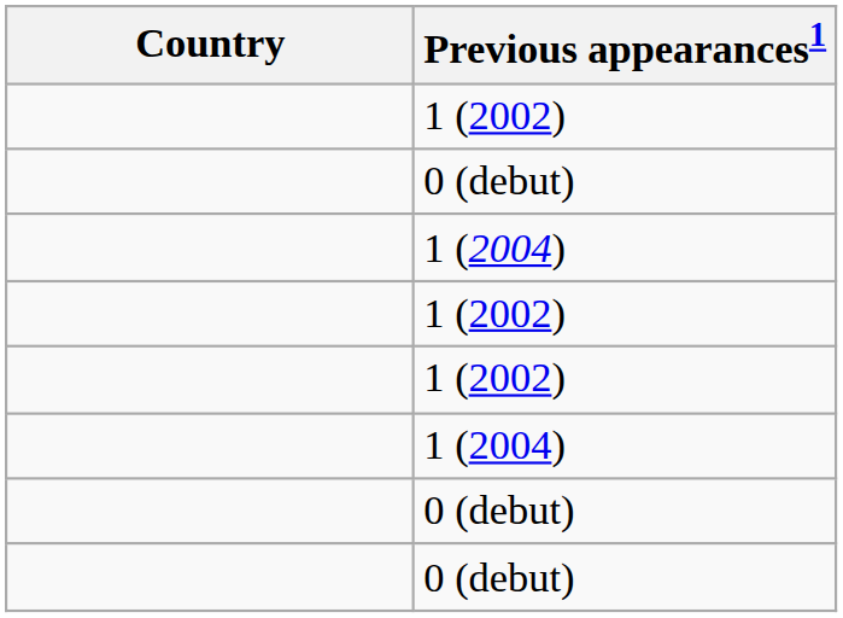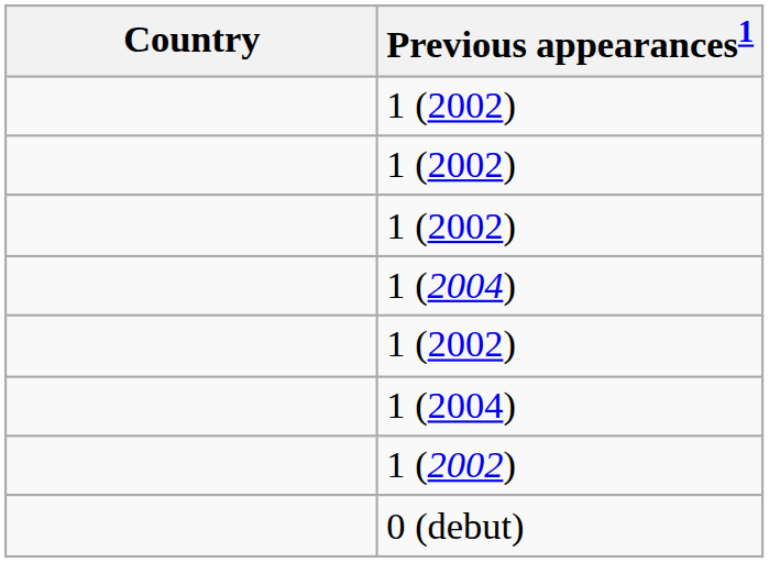row 3 | Previous appearances1: 0 (debut) -> 1 (2002)
row 4 | Previous appearances1: 1 (2004) -> 1 (2002)
row 5 | Previous appearances1: 1 (2002) -> 1 (2004)
row 8 | Previous appearances1: 0 (debut) -> 1 (2002)
